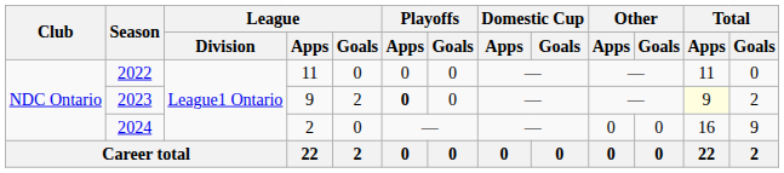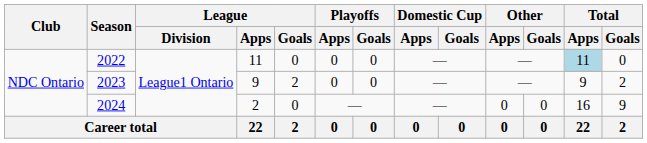2022 | Total / Apps: no background -> lightblue background
2023 | Playoffs / Apps: bold -> normal
2023 | Total / Apps: lightyellow background -> no background
